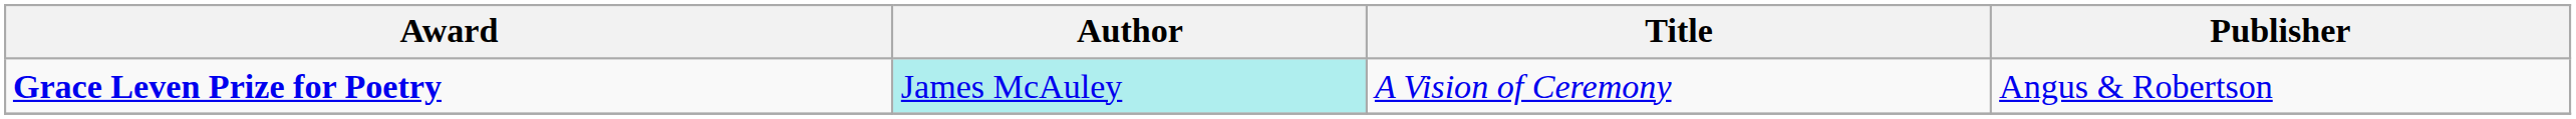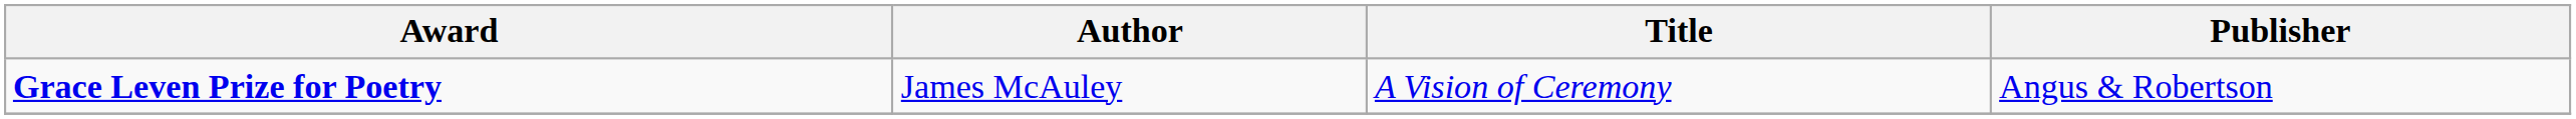Grace Leven Prize for Poetry | Author: paleturquoise background -> no background
